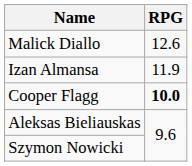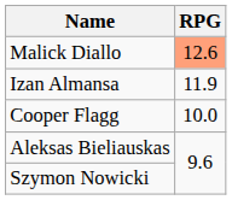Malick Diallo | RPG: no background -> lightsalmon background
Cooper Flagg | RPG: bold -> normal
